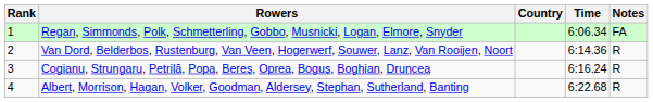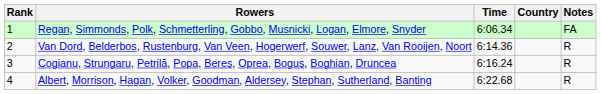columns swapped: Country <-> Time
